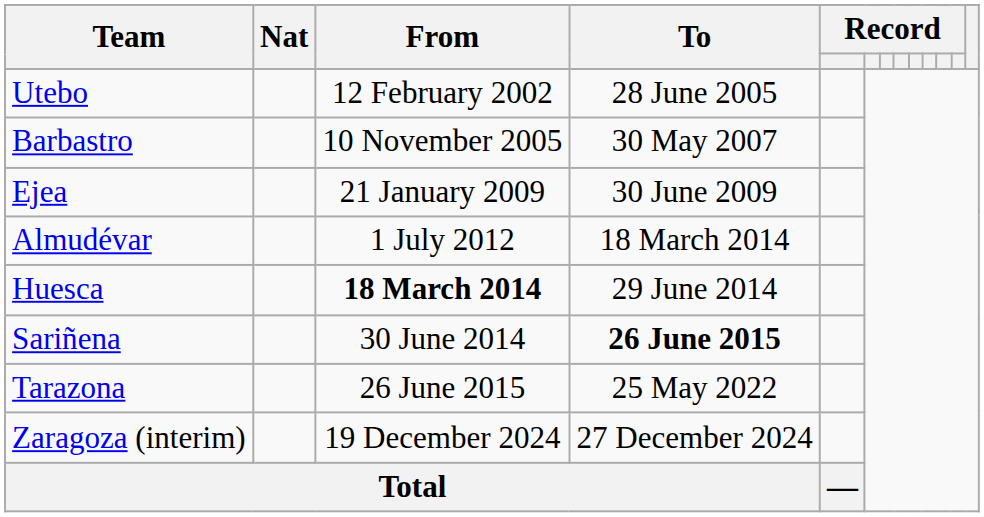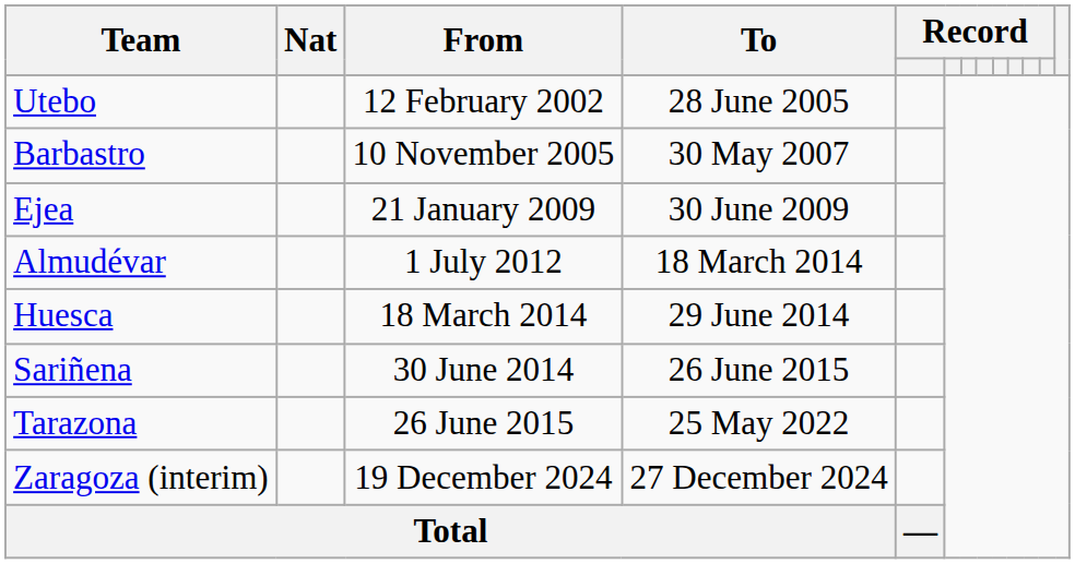Huesca | From: bold -> normal
Sariñena | To: bold -> normal
